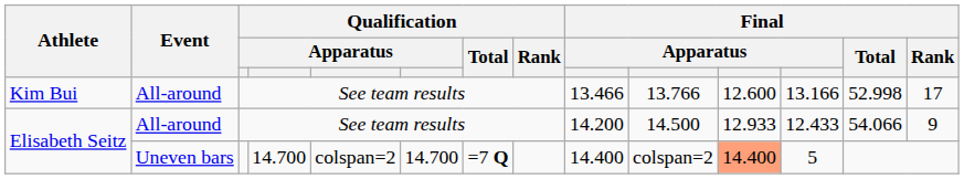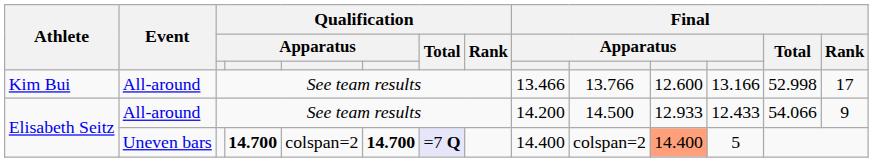Elisabeth Seitz / Uneven bars | column 4: normal -> bold
Elisabeth Seitz / Uneven bars | column 6: normal -> bold
Elisabeth Seitz / Uneven bars | Qualification / Total: no background -> lavender background
